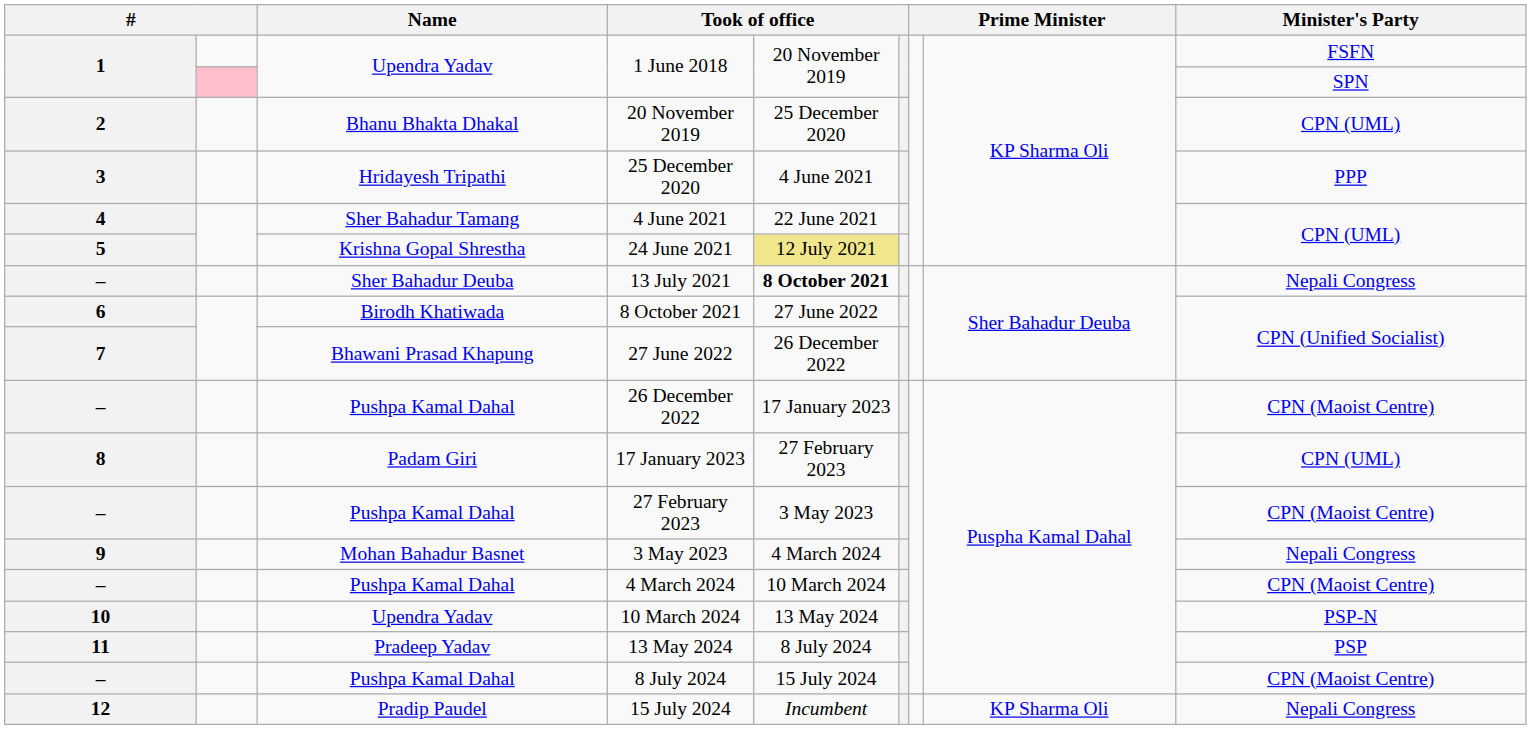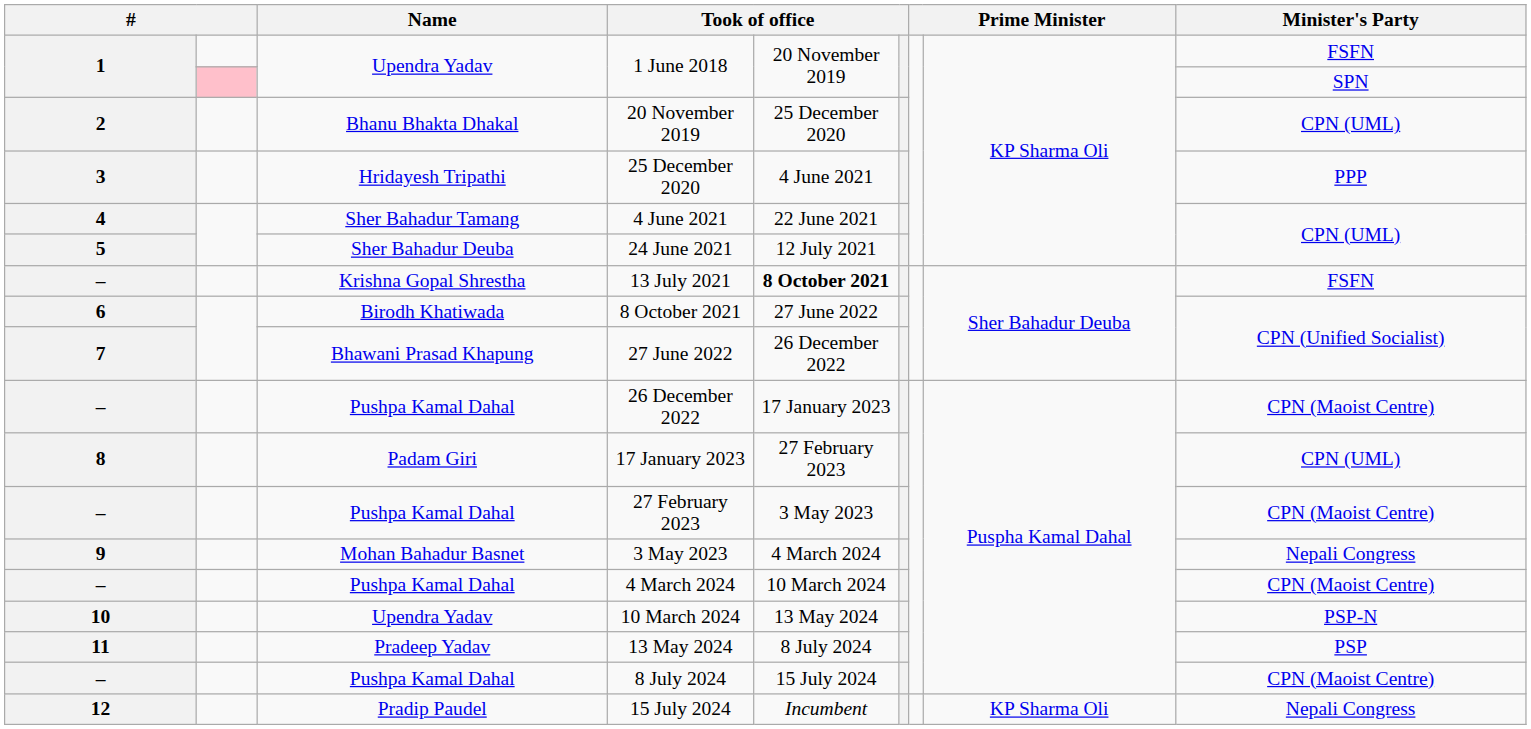24 June 2021 | Name: Krishna Gopal Shrestha -> Sher Bahadur Deuba
24 June 2021 | column 5: khaki background -> no background
13 July 2021 | Name: Sher Bahadur Deuba -> Krishna Gopal Shrestha
13 July 2021 | Minister's Party: Nepali Congress -> FSFN
